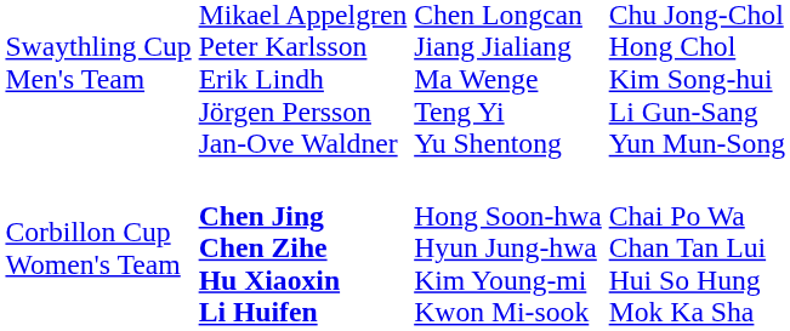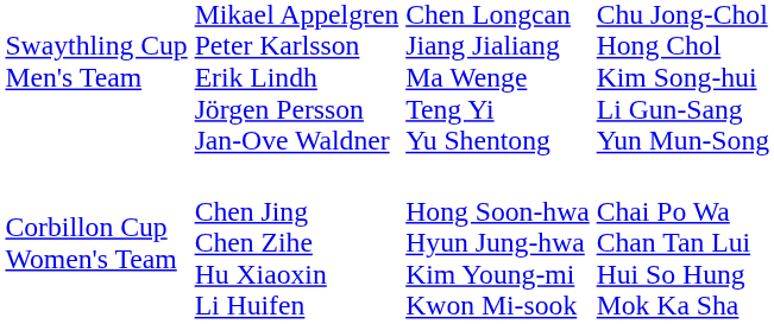Corbillon Cup Women's Team | column 2: bold -> normal
